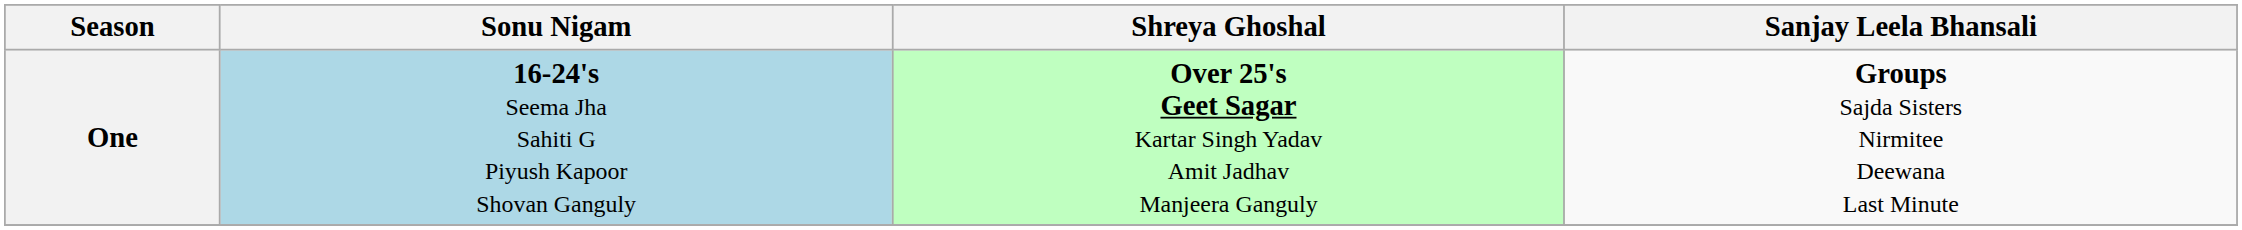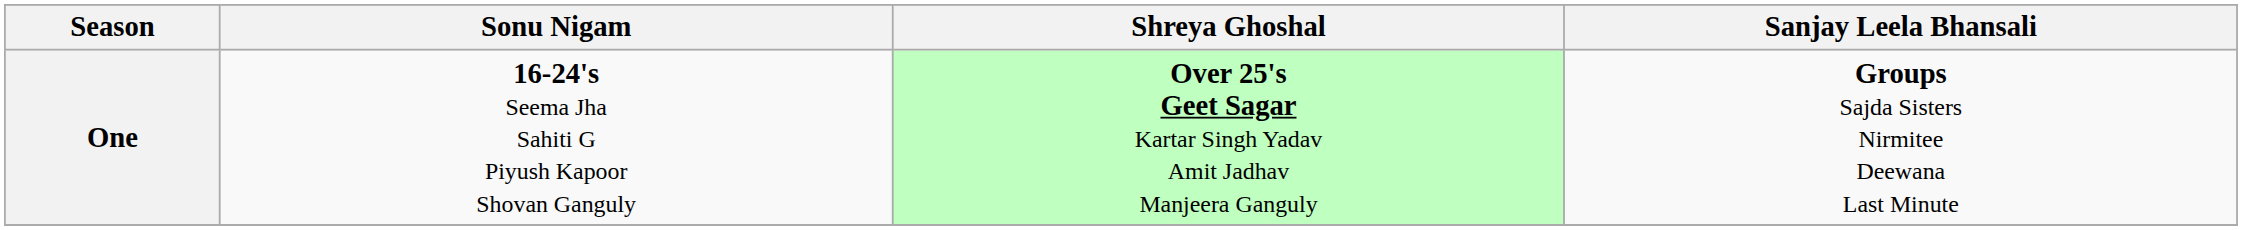One | Sonu Nigam: lightblue background -> no background
